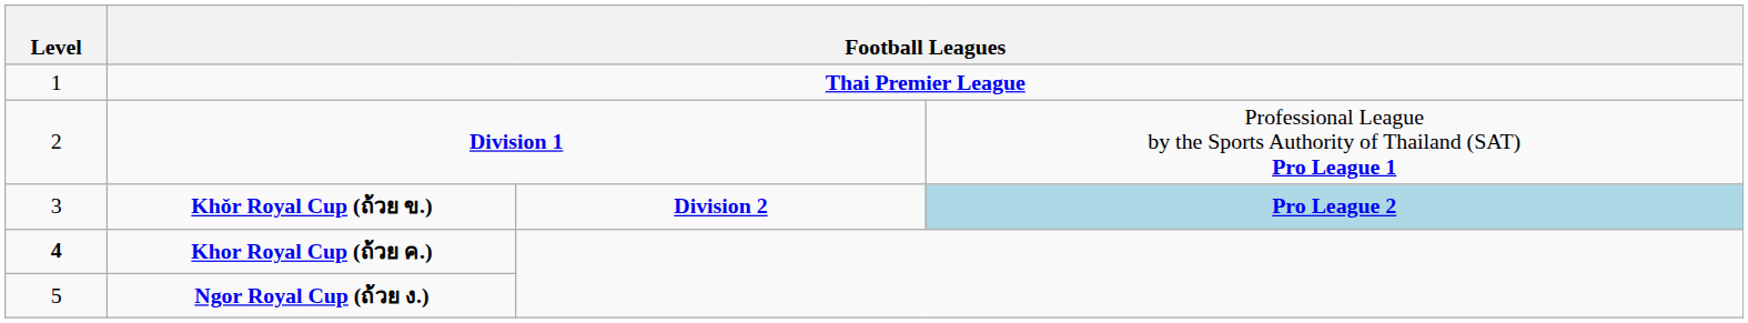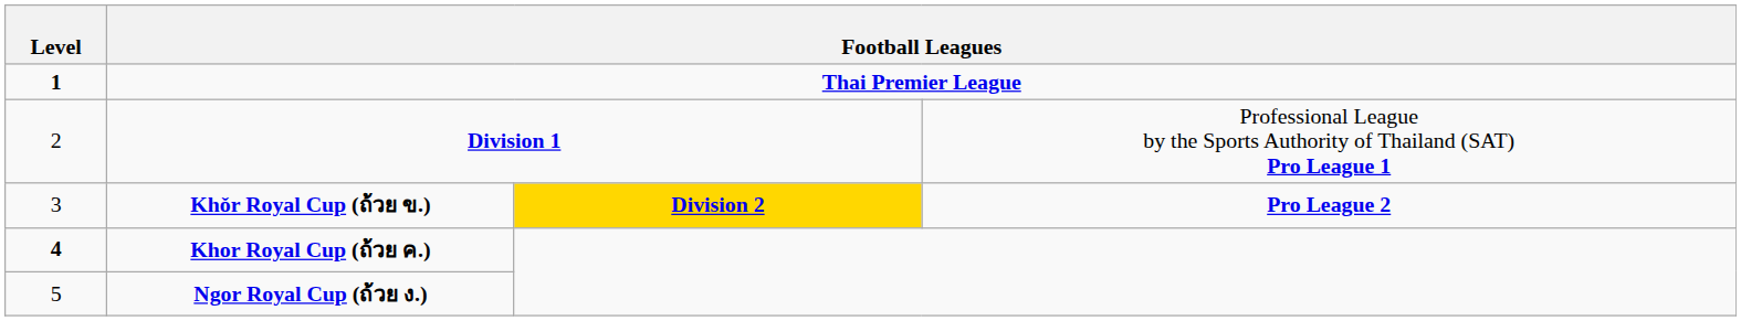Thai Premier League | Level: normal -> bold
Khǒr Royal Cup (ถ้วย ข.) | column 3: no background -> gold background
Khǒr Royal Cup (ถ้วย ข.) | column 4: lightblue background -> no background
